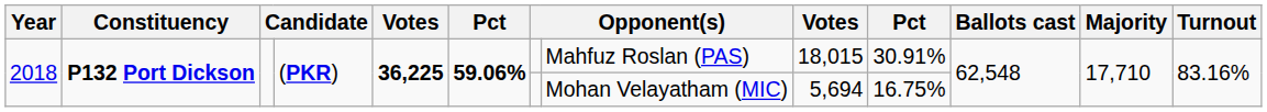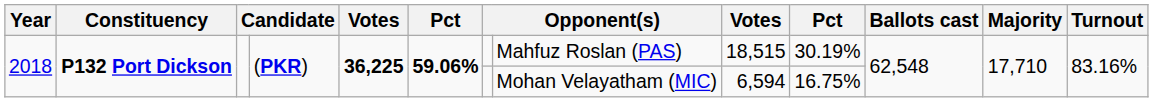row 2 | column 9: 18,015 -> 18,515
row 2 | column 10: 30.91% -> 30.19%
row 3 | column 9: 5,694 -> 6,594
